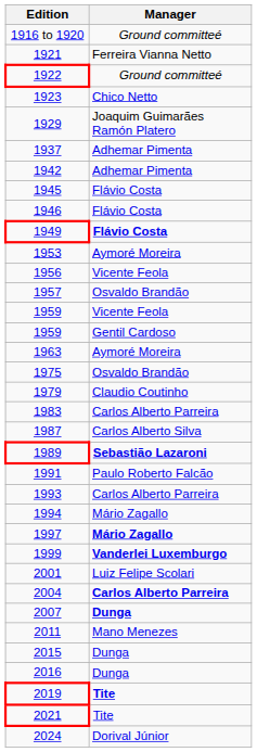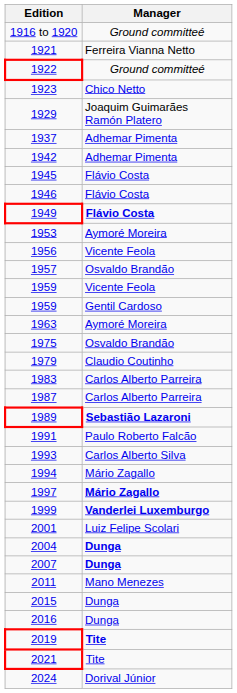row 21 | Manager: Carlos Alberto Silva -> Carlos Alberto Parreira
row 24 | Manager: Carlos Alberto Parreira -> Carlos Alberto Silva
row 29 | Manager: Carlos Alberto Parreira -> Dunga
